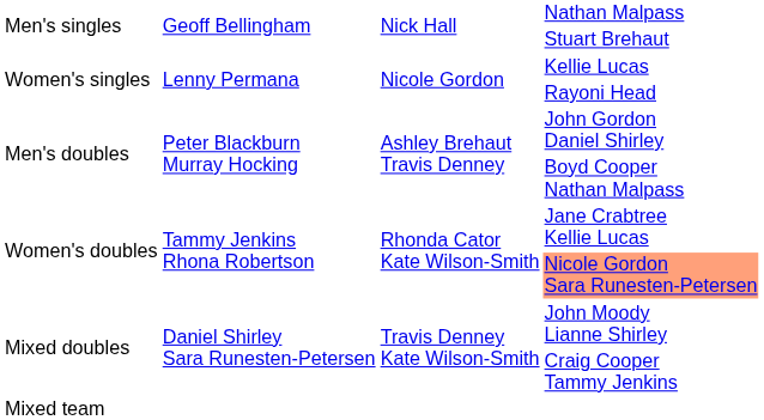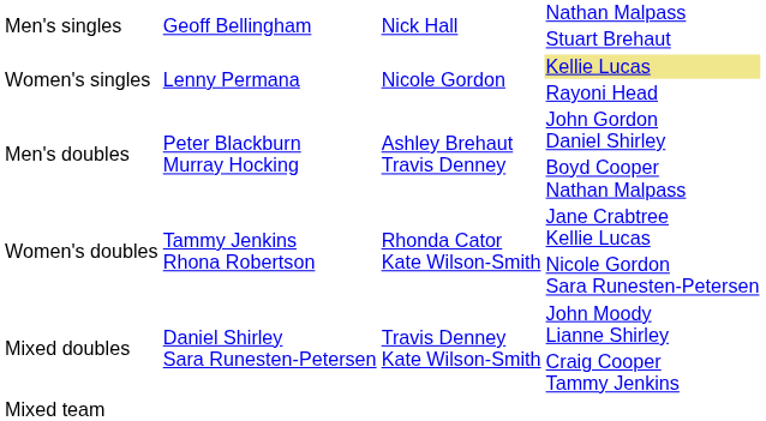Kellie Lucas | column 4: no background -> khaki background
Nicole Gordon Sara Runesten-Petersen | column 4: lightsalmon background -> no background
